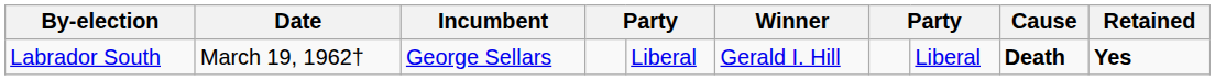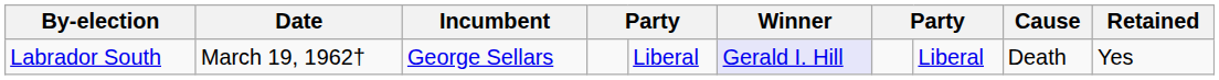Labrador South | Winner: no background -> lavender background
Labrador South | Cause: bold -> normal
Labrador South | Retained: bold -> normal
